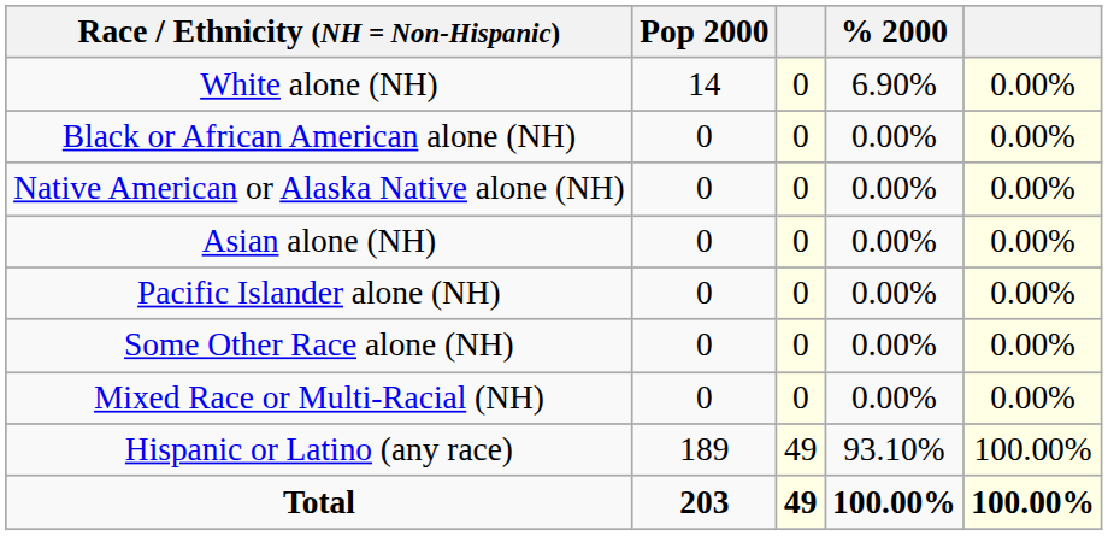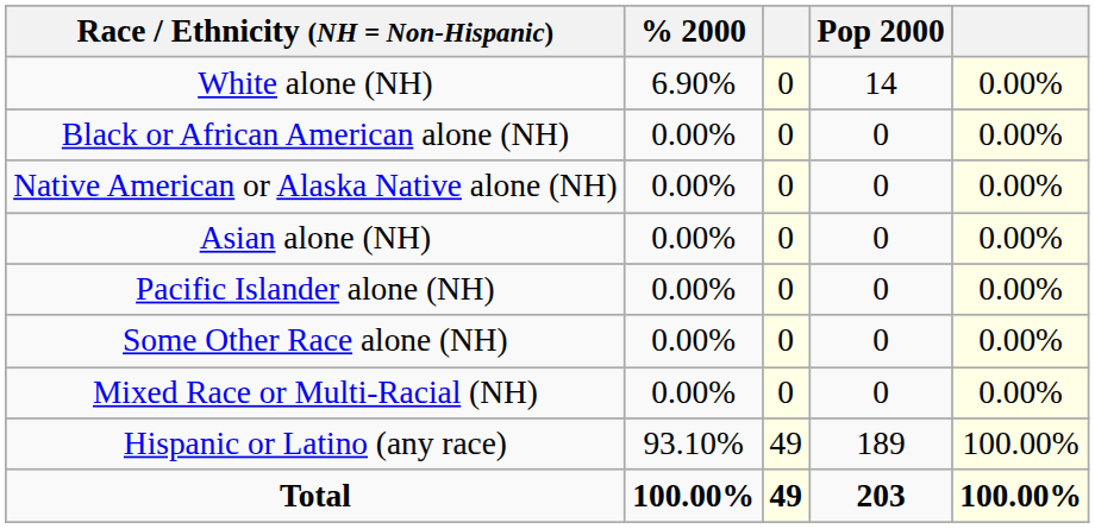columns swapped: Pop 2000 <-> % 2000
